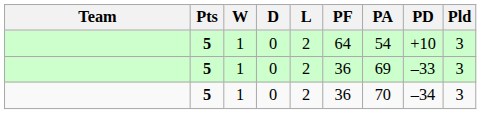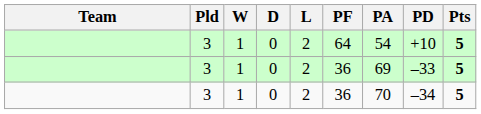columns swapped: Pld <-> Pts
